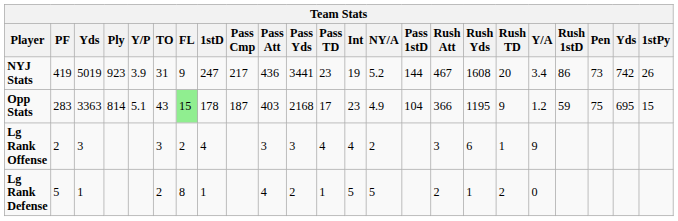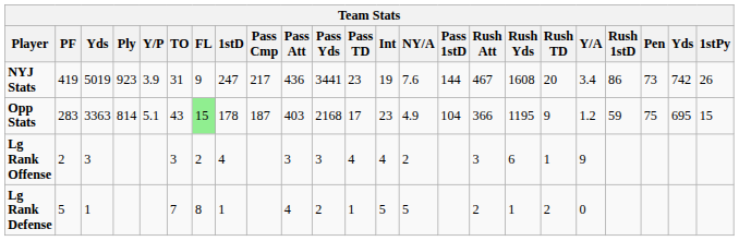NYJ Stats | NY/A: 5.2 -> 7.6
Lg Rank Defense | TO: 2 -> 7
